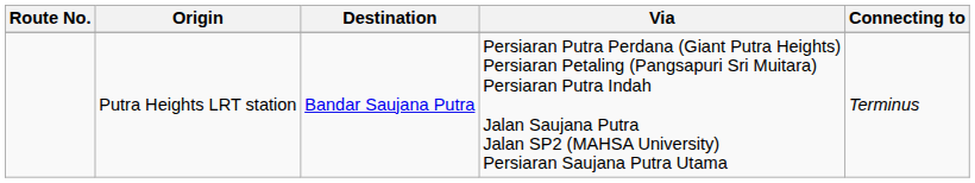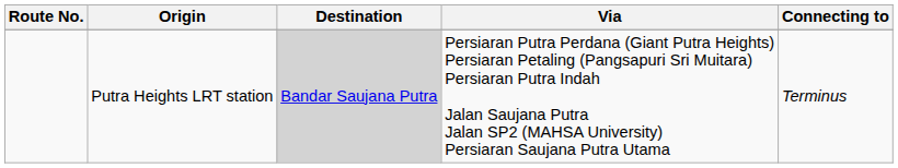Putra Heights LRT station | Destination: no background -> lightgrey background
